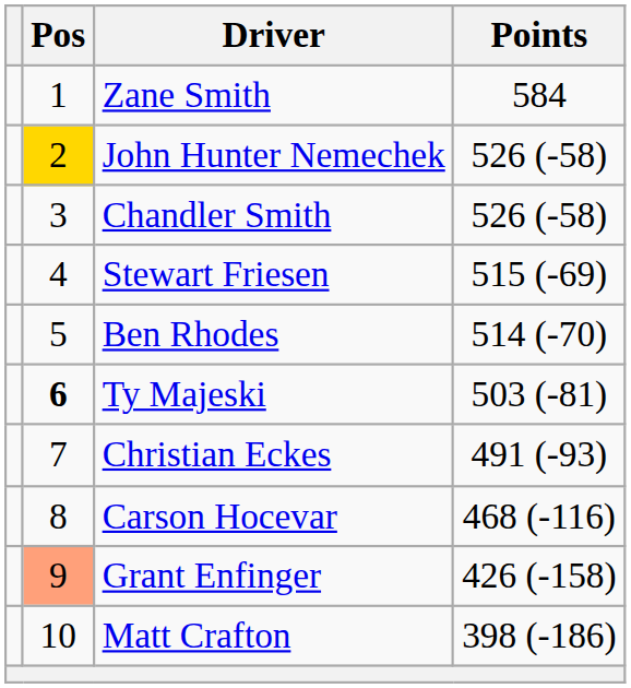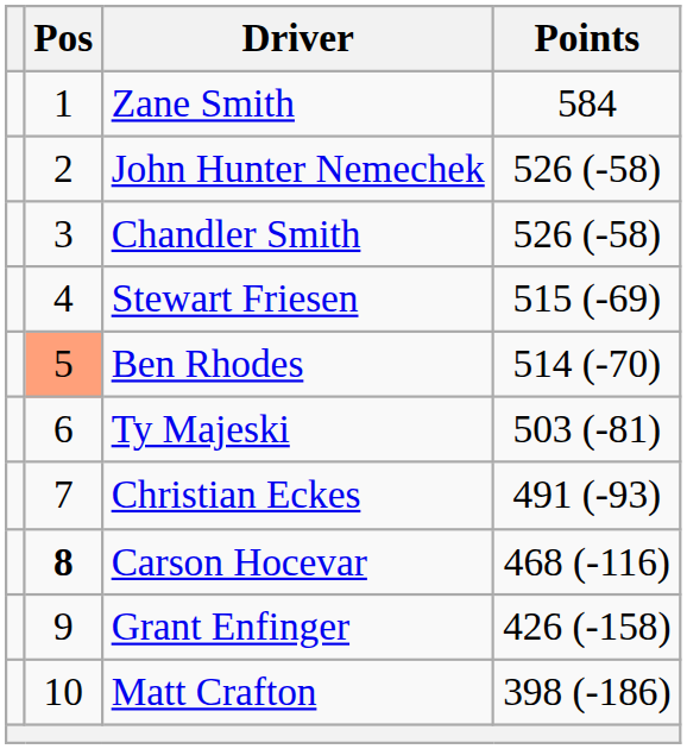John Hunter Nemechek | Pos: gold background -> no background
Ben Rhodes | Pos: no background -> lightsalmon background
Ty Majeski | Pos: bold -> normal
Carson Hocevar | Pos: normal -> bold
Grant Enfinger | Pos: lightsalmon background -> no background
